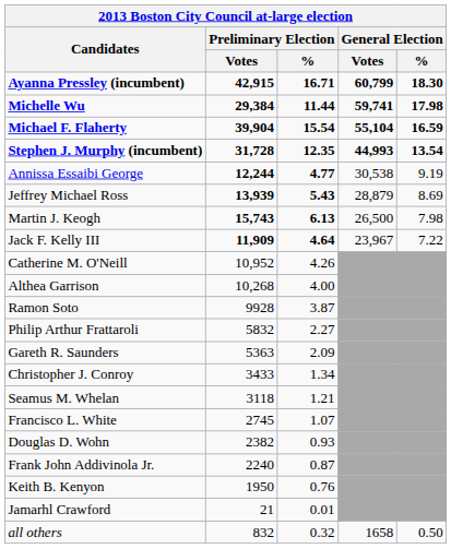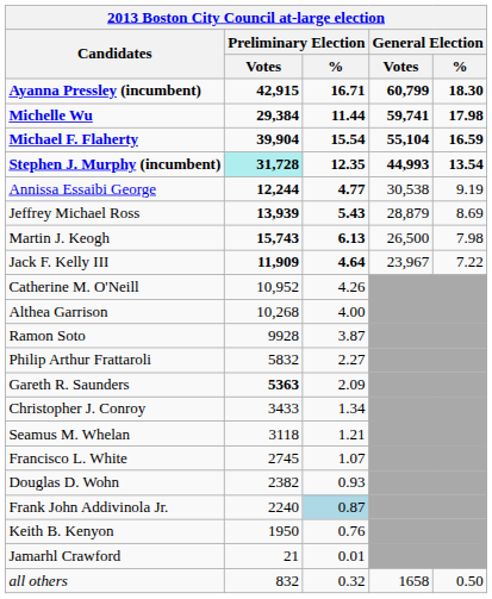Stephen J. Murphy (incumbent) | Preliminary Election / Votes: no background -> paleturquoise background
Gareth R. Saunders | Preliminary Election / Votes: normal -> bold
Frank John Addivinola Jr. | Preliminary Election / %: no background -> lightblue background
